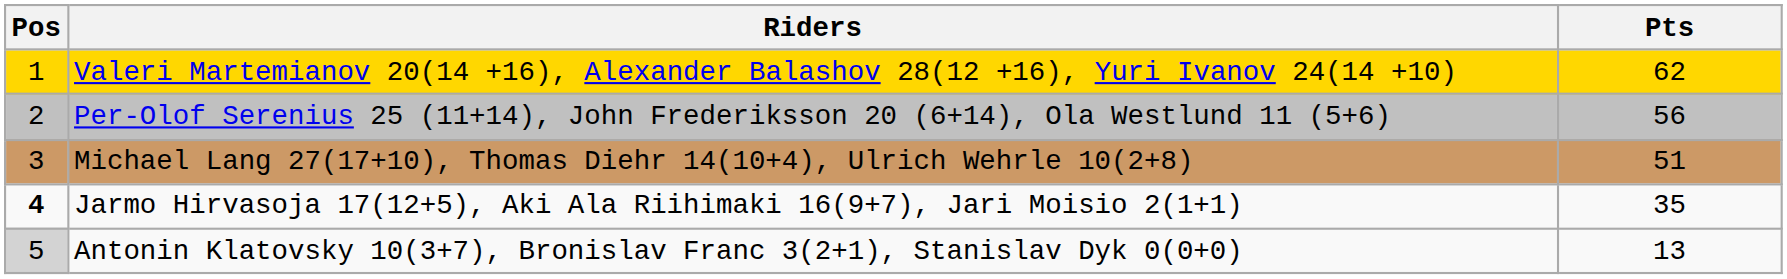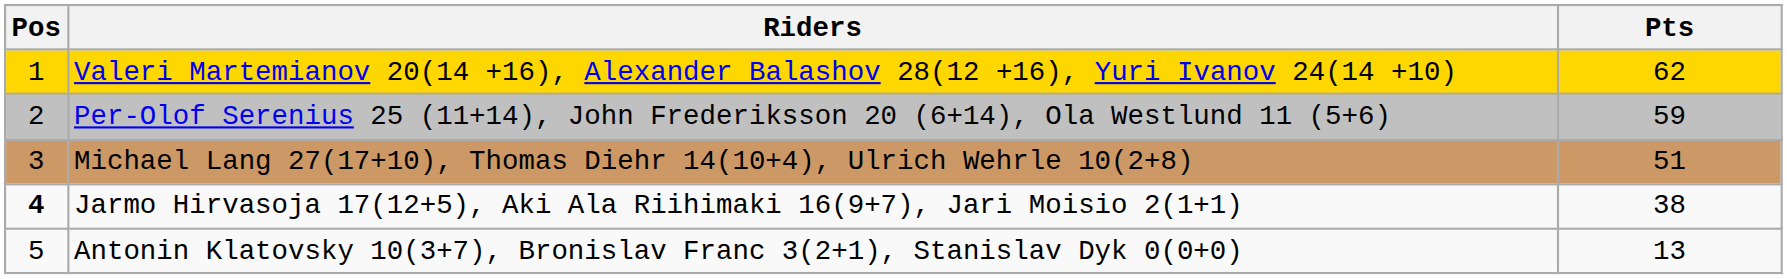row 3 | Pts: 56 -> 59
row 5 | Pts: 35 -> 38
row 6 | Pos: lightgrey background -> no background
